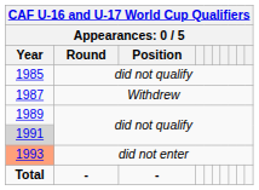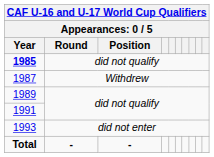1985 | Year: normal -> bold
1991 | Year: lightgrey background -> no background
1993 | Year: lightsalmon background -> no background
